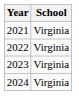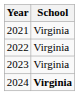2024 | School: normal -> bold
